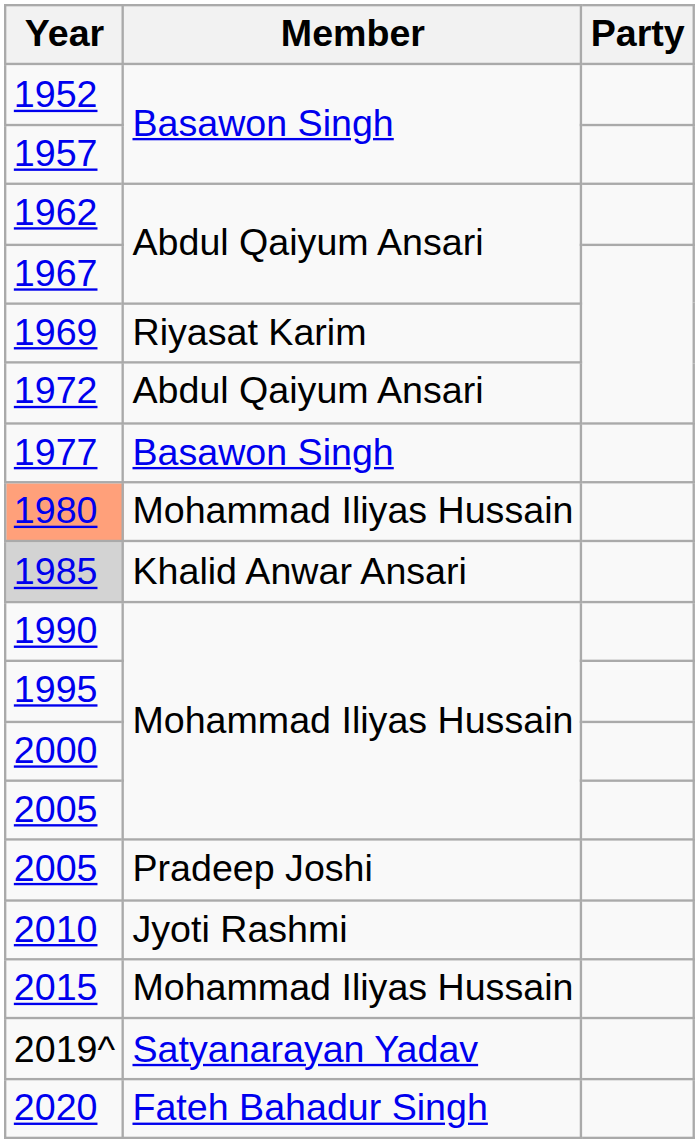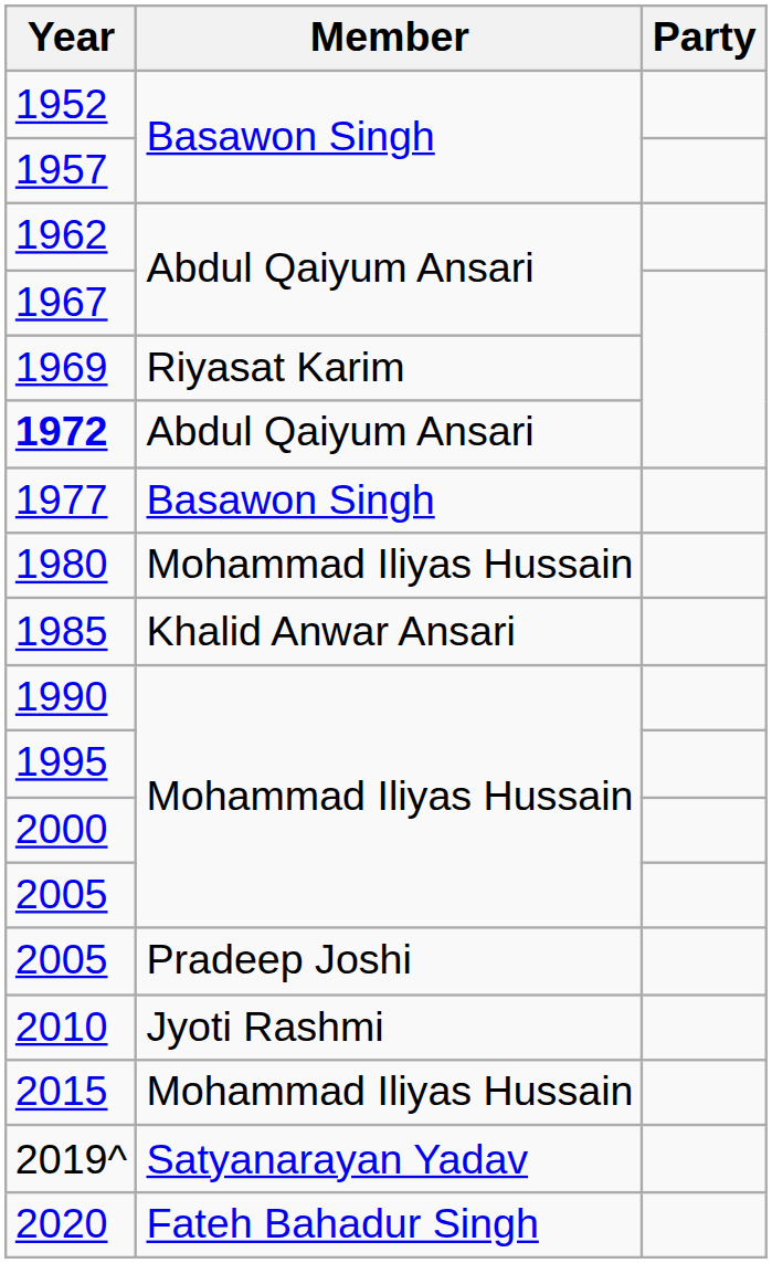1972 | Year: normal -> bold
1980 | Year: lightsalmon background -> no background
1985 | Year: lightgrey background -> no background
